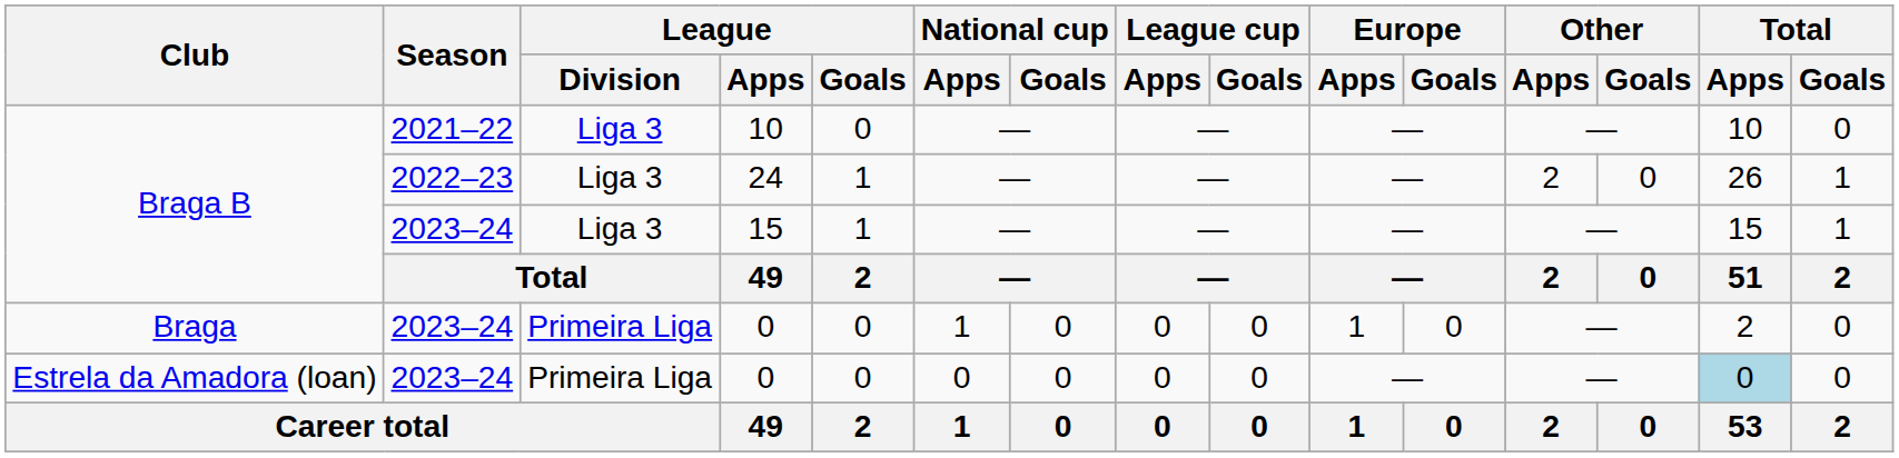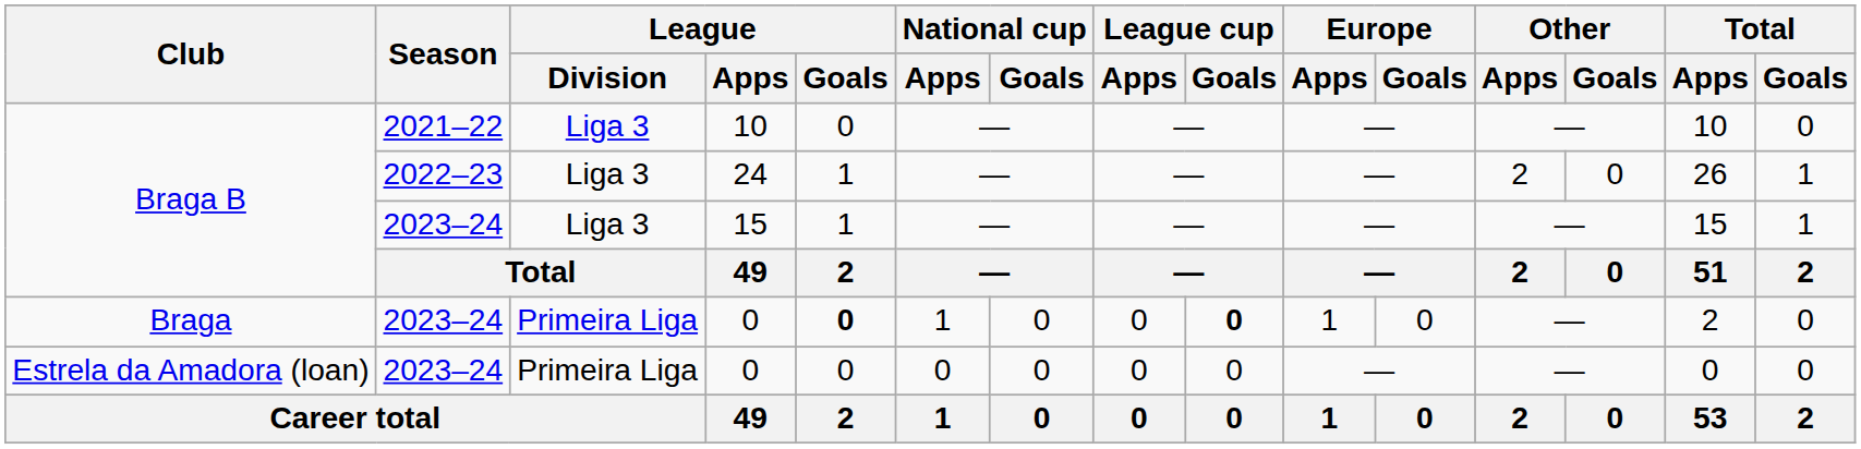Braga / 0 | League / Goals: normal -> bold
Braga / 0 | League cup / Goals: normal -> bold
Estrela da Amadora (loan) / 0 | Total / Apps: lightblue background -> no background
